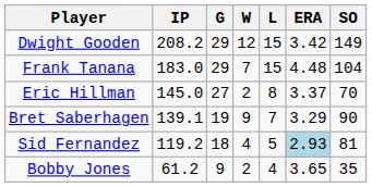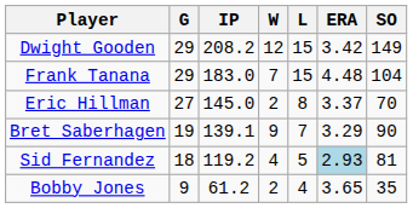columns swapped: G <-> IP
